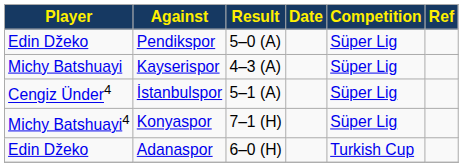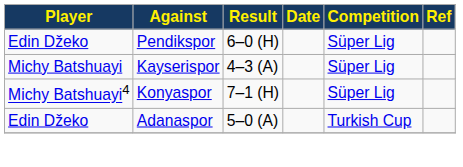Pendikspor | Result: 5–0 (A) -> 6–0 (H)
- row: Cengiz Ünder4 | İstanbulspor | 5–1 (A) | Süper Lig
Adanaspor | Result: 6–0 (H) -> 5–0 (A)
